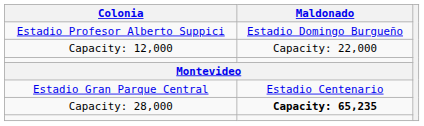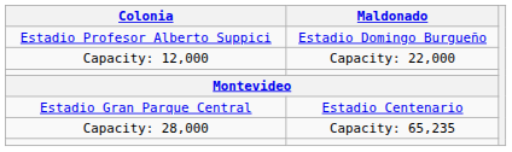Capacity: 28,000 | Maldonado: bold -> normal
